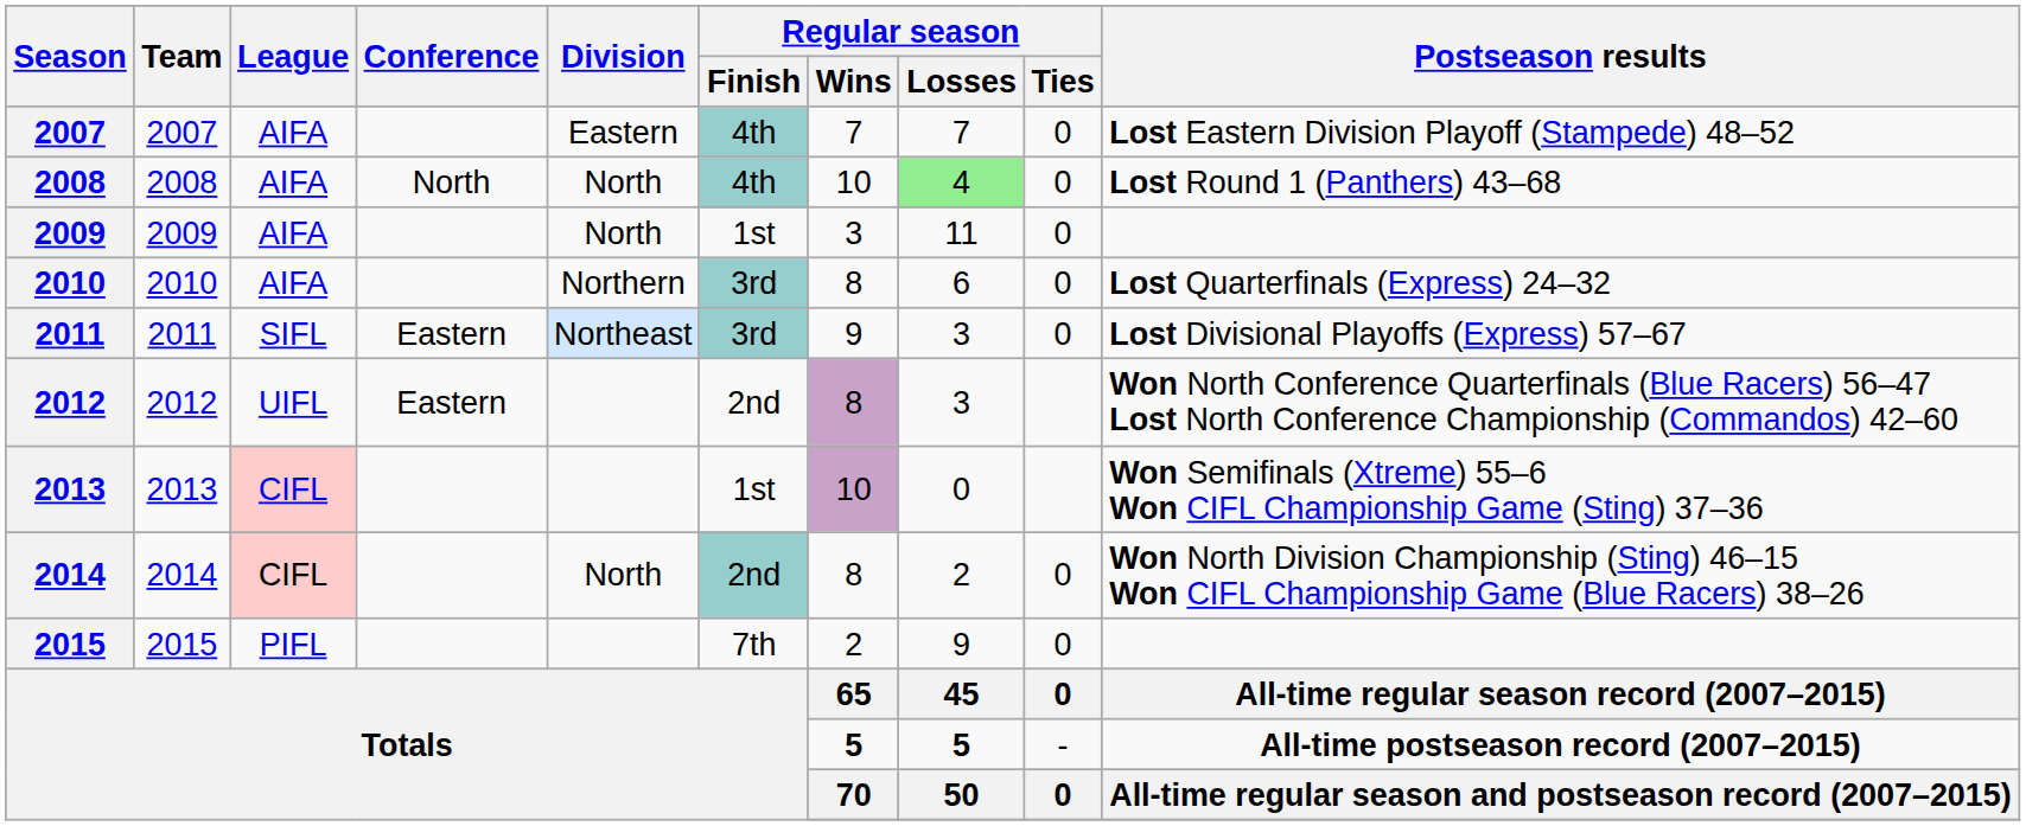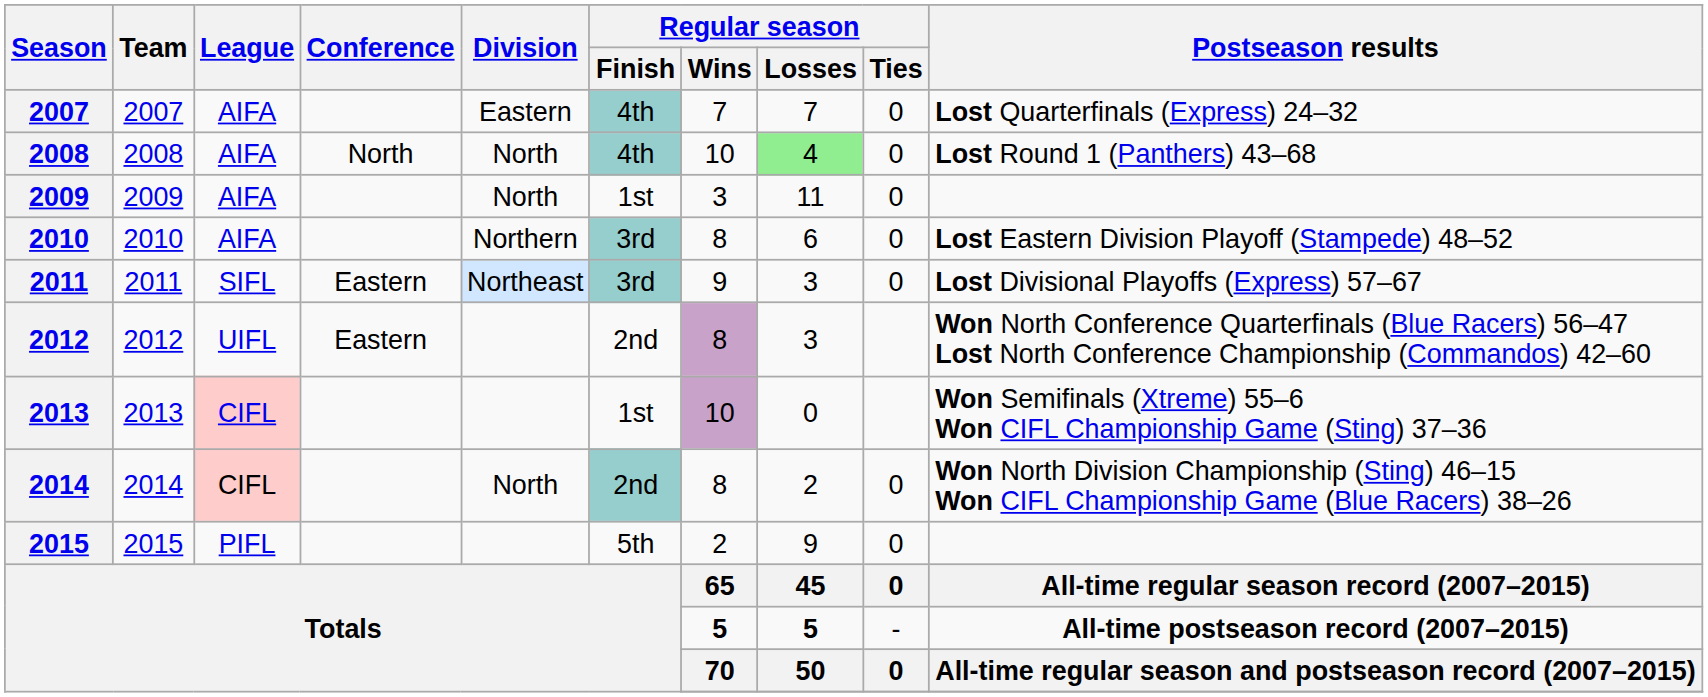row 3 | Postseason results: Lost Eastern Division Playoff (Stampede) 48–52 -> Lost Quarterfinals (Express) 24–32
row 6 | Postseason results: Lost Quarterfinals (Express) 24–32 -> Lost Eastern Division Playoff (Stampede) 48–52
row 11 | Regular season / Finish: 7th -> 5th
